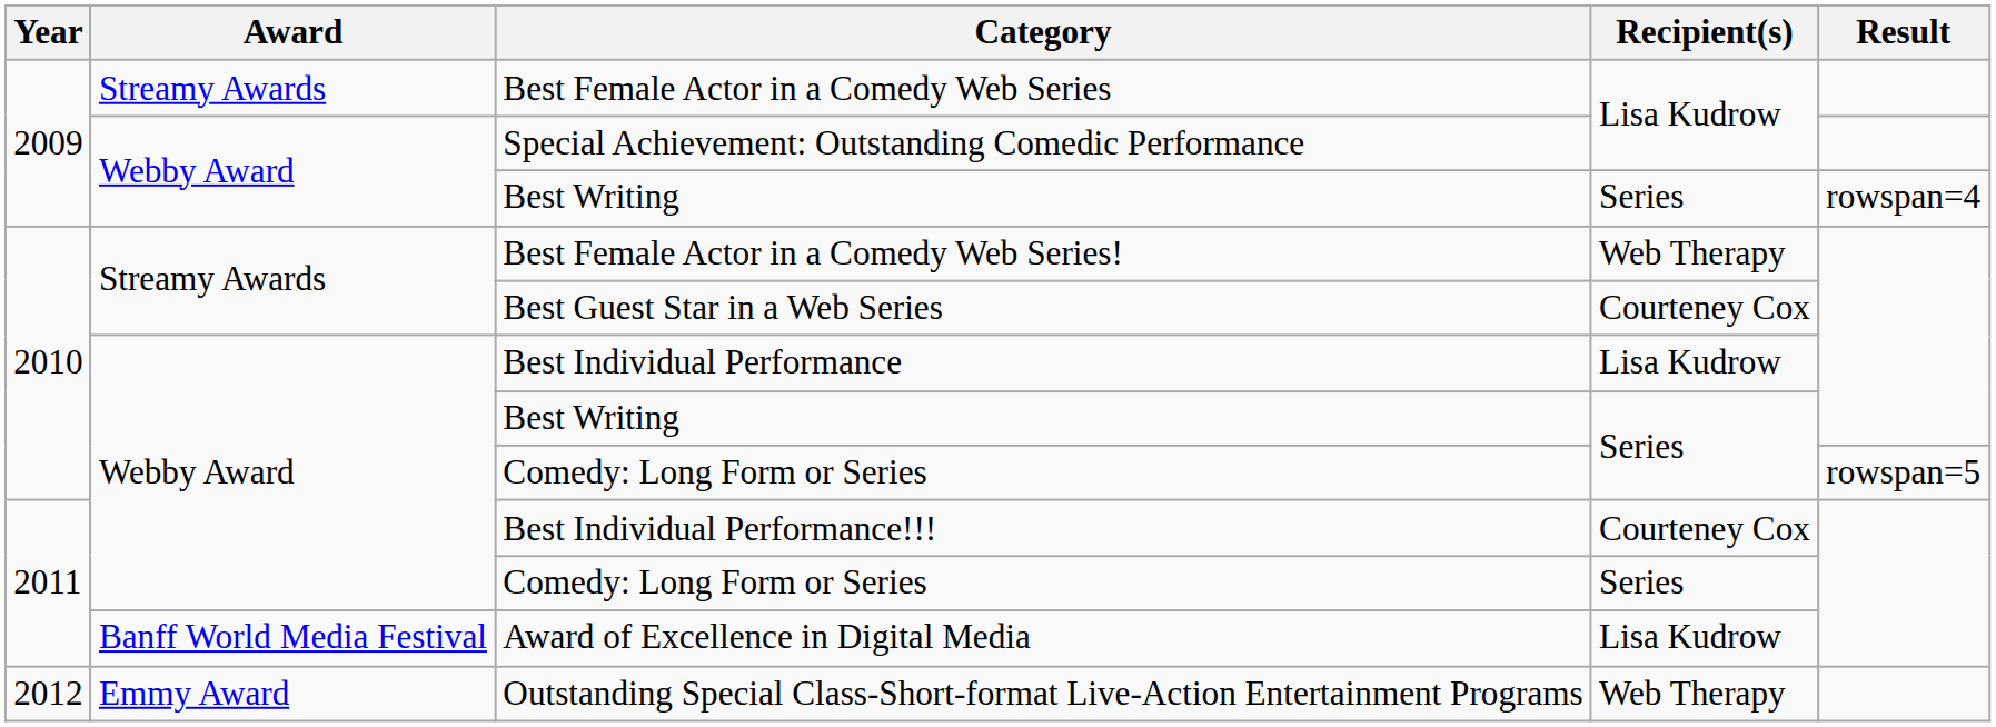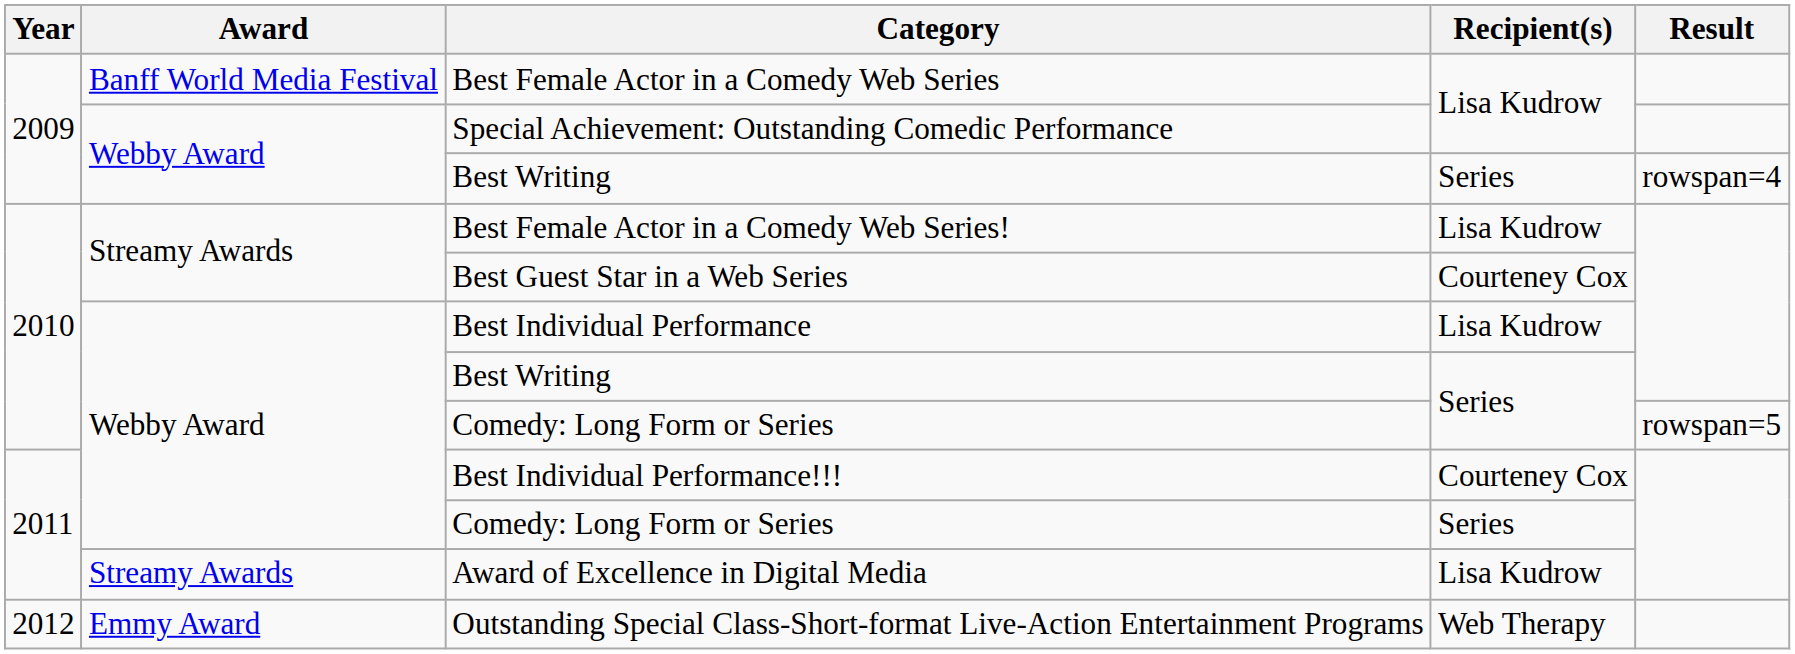Best Female Actor in a Comedy Web Series | Award: Streamy Awards -> Banff World Media Festival
Best Female Actor in a Comedy Web Series! | Recipient(s): Web Therapy -> Lisa Kudrow
Award of Excellence in Digital Media | Award: Banff World Media Festival -> Streamy Awards
